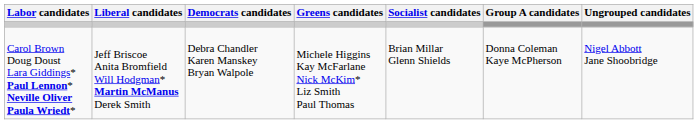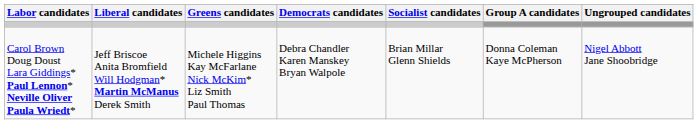columns swapped: Greens candidates <-> Democrats candidates
